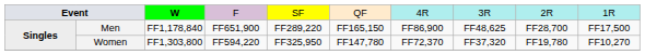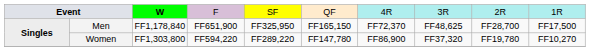Men | column 5: FF289,220 -> FF325,950
Men | column 7: FF86,900 -> FF72,370
Women | column 5: FF325,950 -> FF289,220
Women | column 7: FF72,370 -> FF86,900
